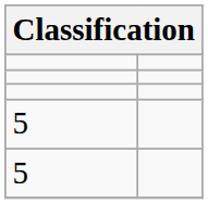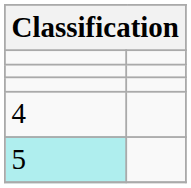row 5 | column 1: 5 -> 4
row 6 | column 1: no background -> paleturquoise background
